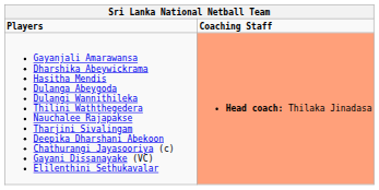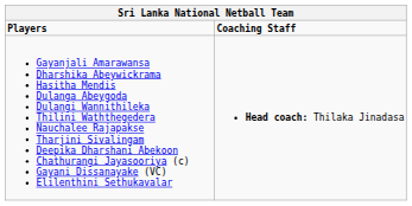row 3 | Coaching Staff: lightsalmon background -> no background
